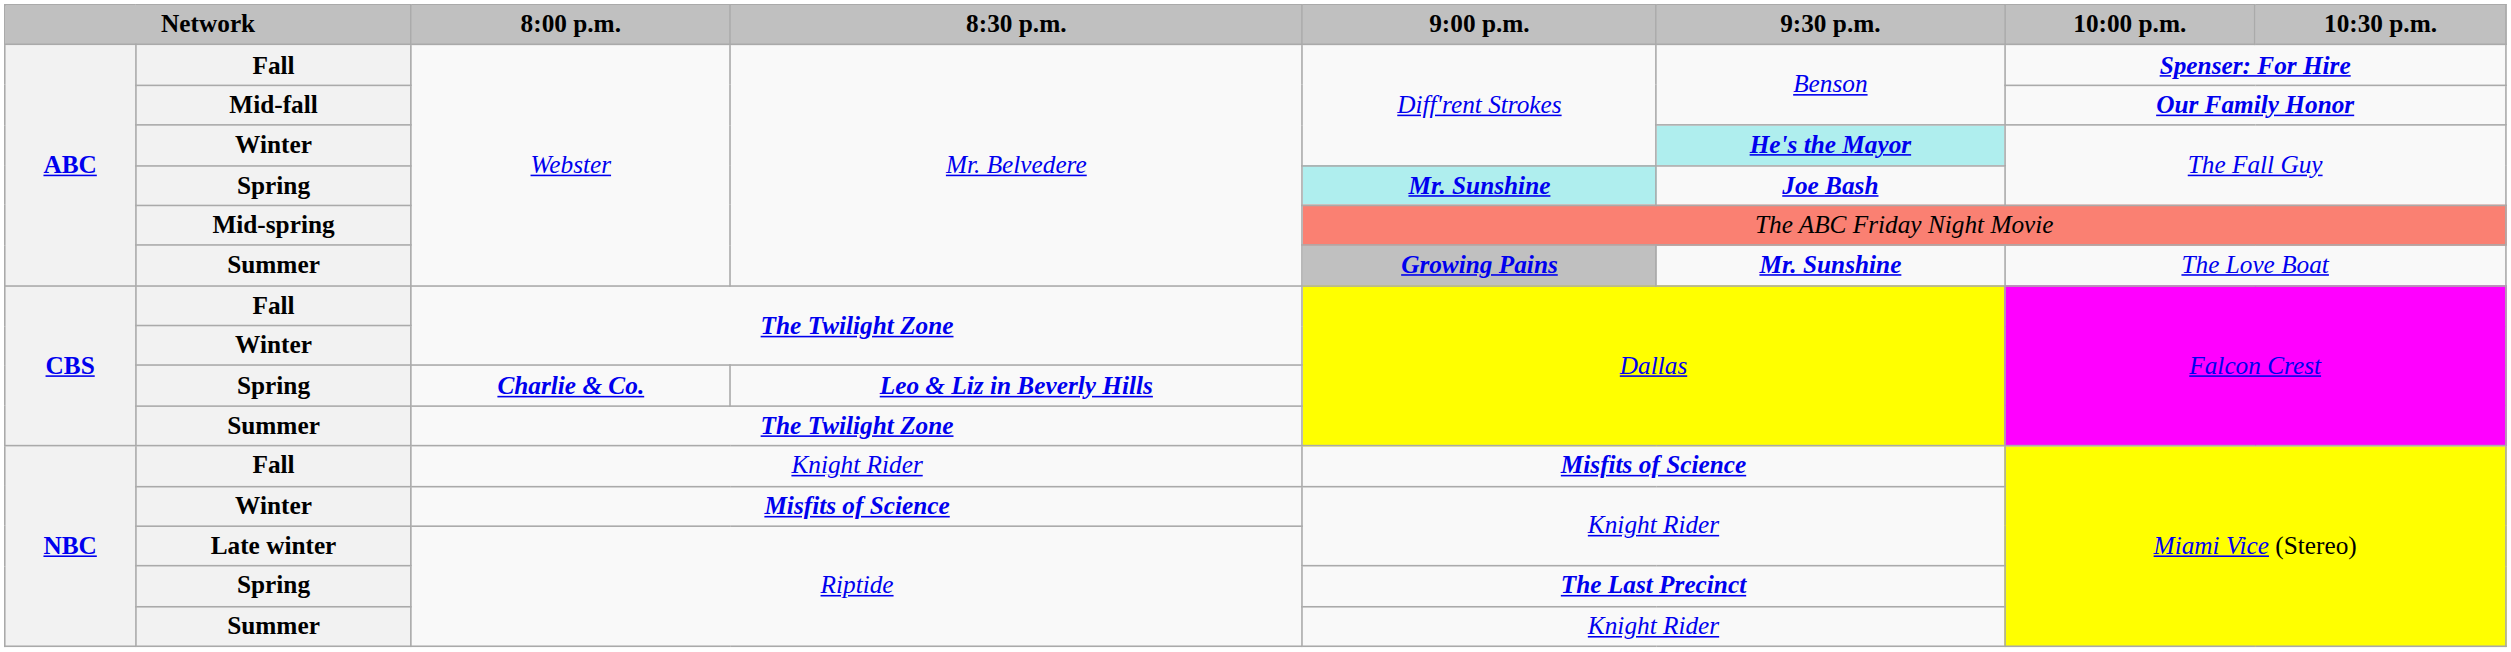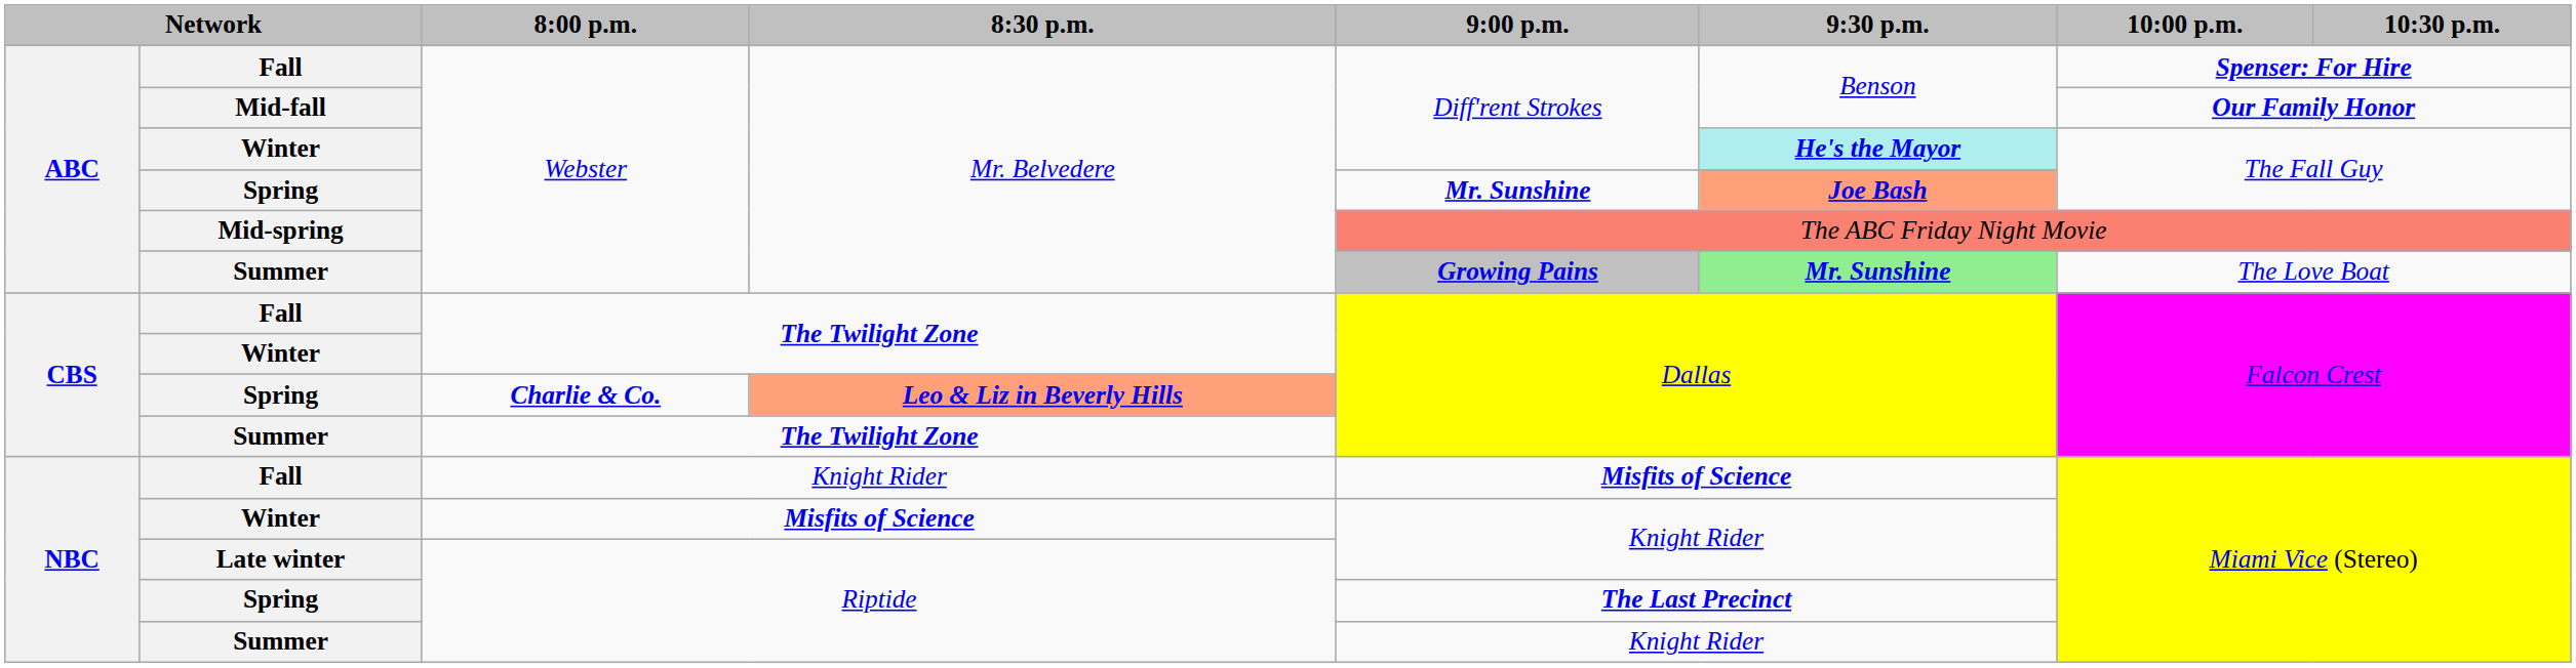Spring / Webster | 9:00 p.m.: paleturquoise background -> no background
Spring / Webster | 9:30 p.m.: no background -> lightsalmon background
Summer / Webster | 9:30 p.m.: no background -> lightgreen background
Spring / Charlie & Co. | 8:30 p.m.: no background -> lightsalmon background
